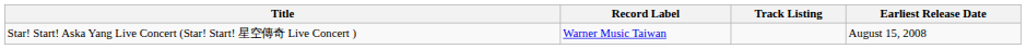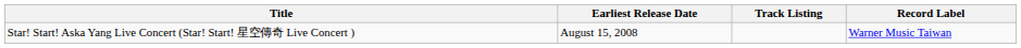columns swapped: Earliest Release Date <-> Record Label
